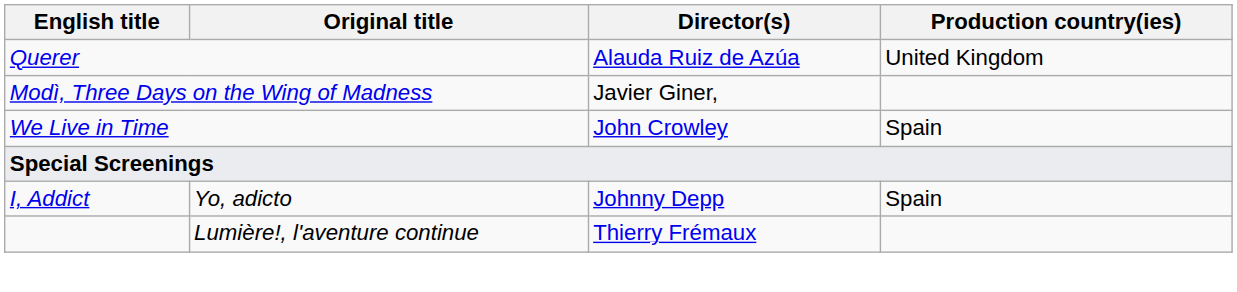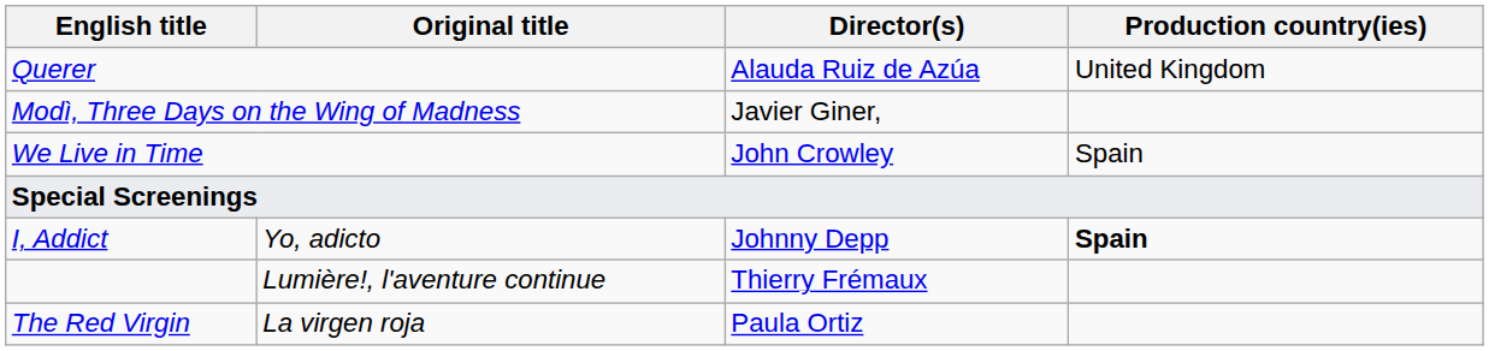I, Addict | Production country(ies): normal -> bold
+ row: The Red Virgin | La virgen roja | Paula Ortiz
